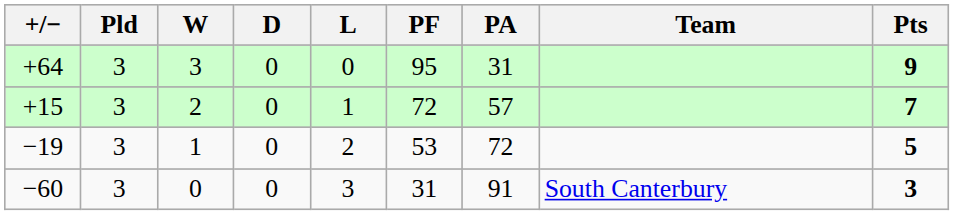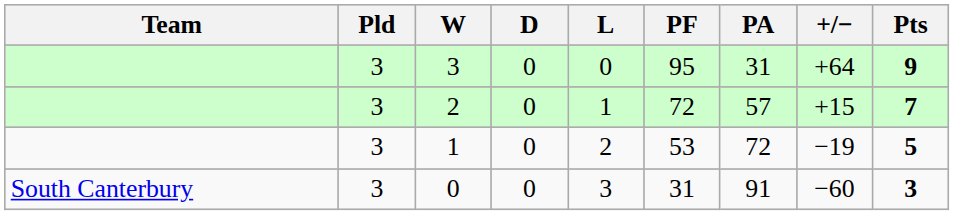columns swapped: Team <-> +/−
